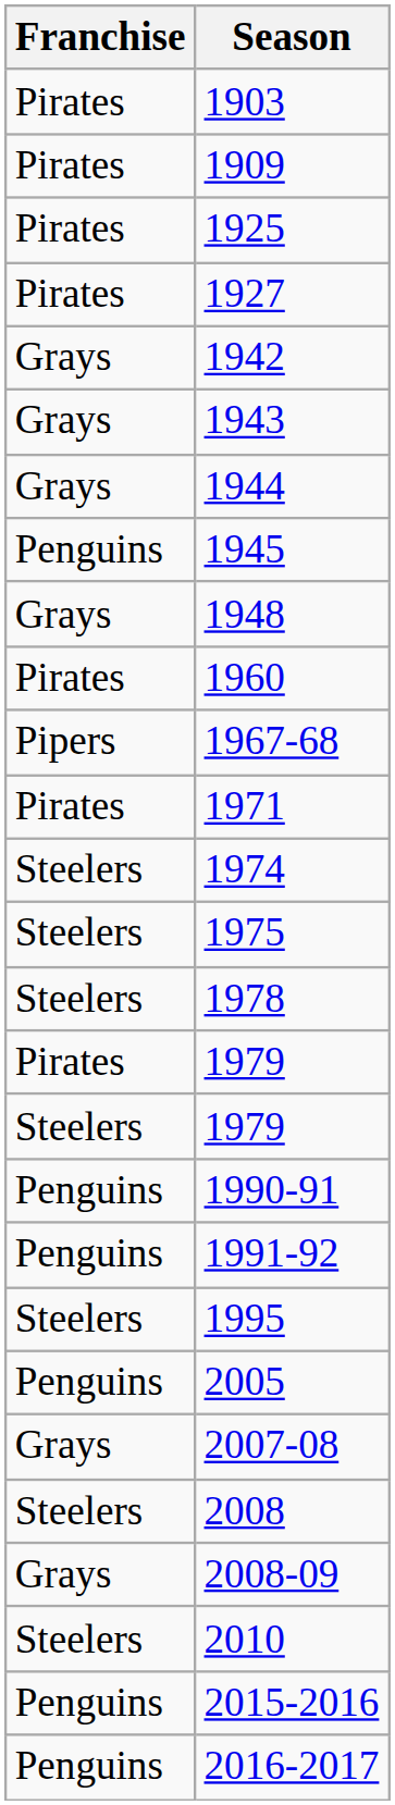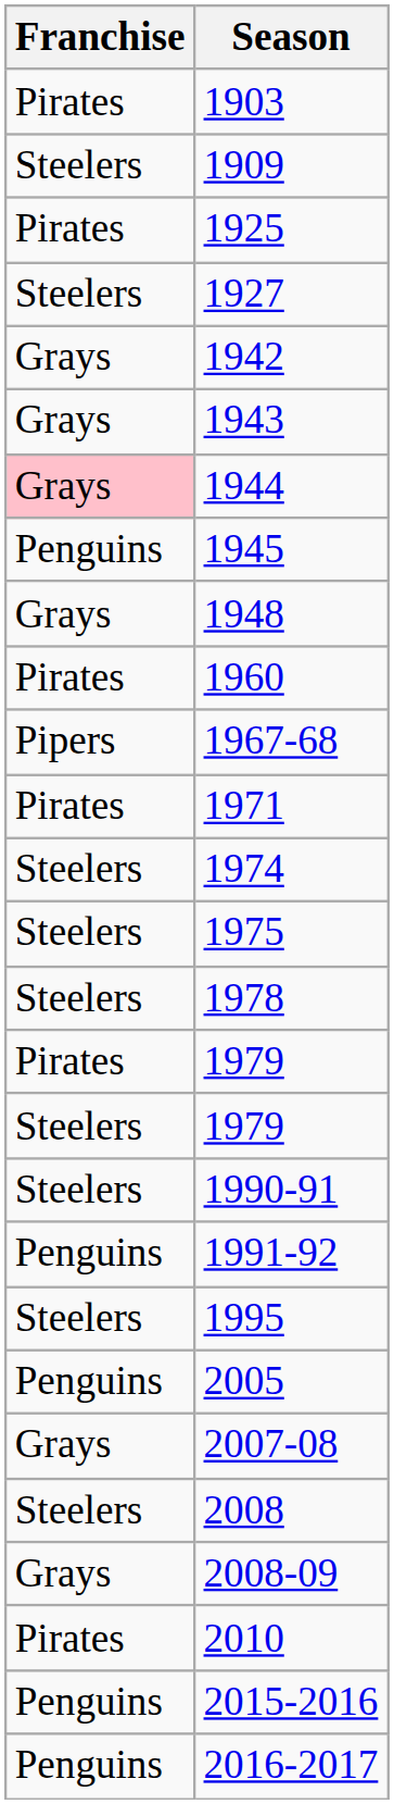row 3 | Franchise: Pirates -> Steelers
row 5 | Franchise: Pirates -> Steelers
row 8 | Franchise: no background -> pink background
row 19 | Franchise: Penguins -> Steelers
row 26 | Franchise: Steelers -> Pirates
